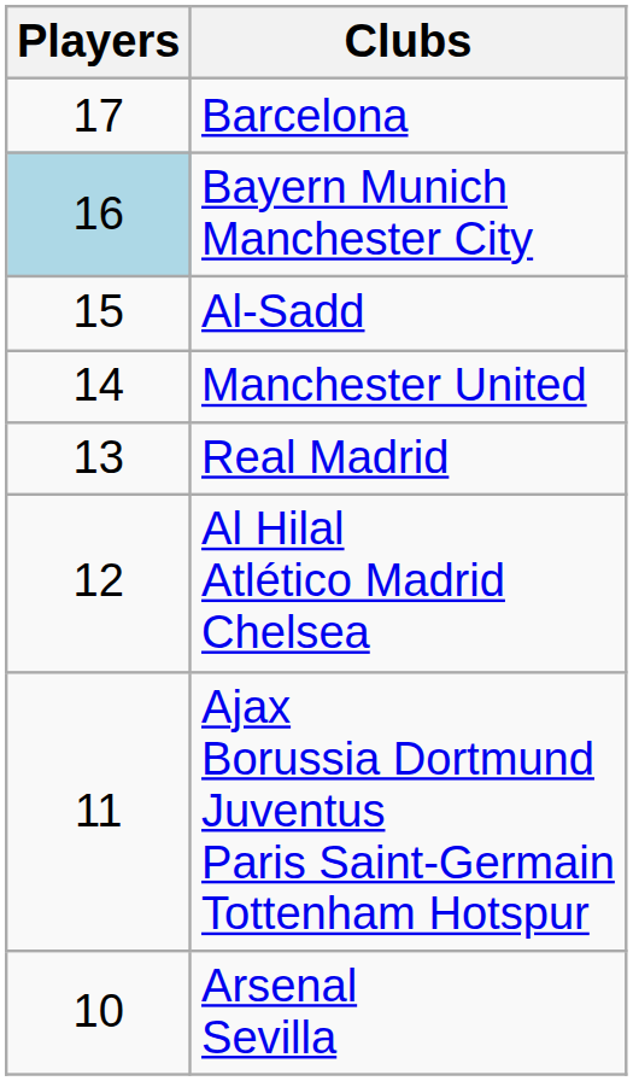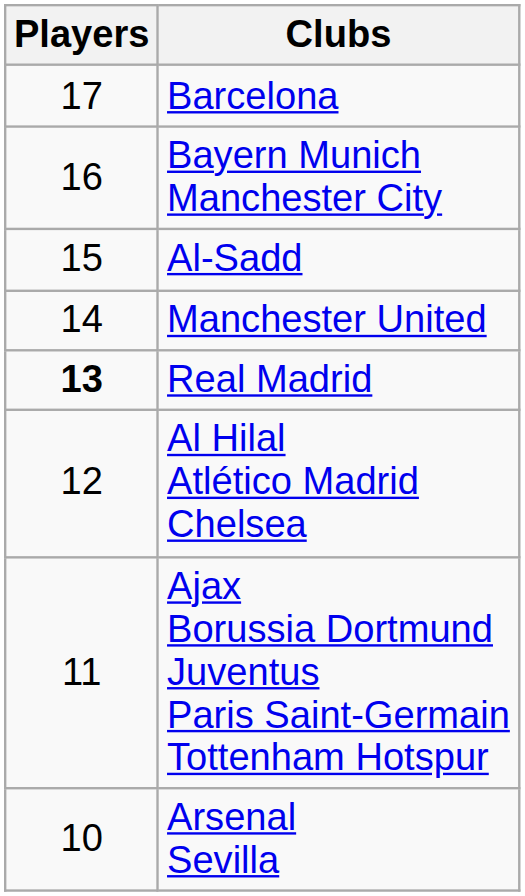Bayern Munich Manchester City | Players: lightblue background -> no background
Real Madrid | Players: normal -> bold
